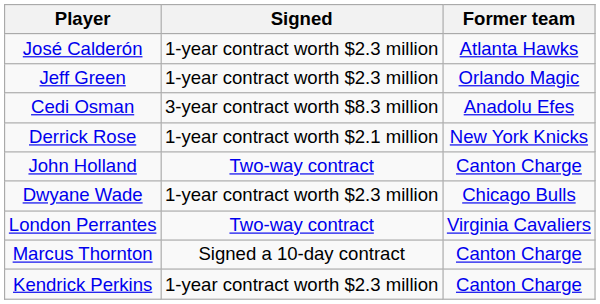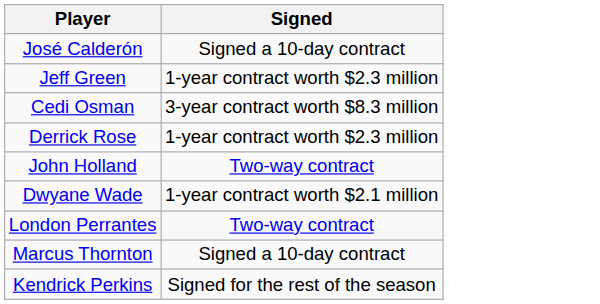- column: Former team | Atlanta Hawks | Orlando Magic | Anadolu Efes | New York Knicks | Canton Charge | Chicago Bulls | Virginia Cavaliers | Canton Charge | Canton Charge
José Calderón | Signed: 1-year contract worth $2.3 million -> Signed a 10-day contract
Derrick Rose | Signed: 1-year contract worth $2.1 million -> 1-year contract worth $2.3 million
Dwyane Wade | Signed: 1-year contract worth $2.3 million -> 1-year contract worth $2.1 million
Kendrick Perkins | Signed: 1-year contract worth $2.3 million -> Signed for the rest of the season
